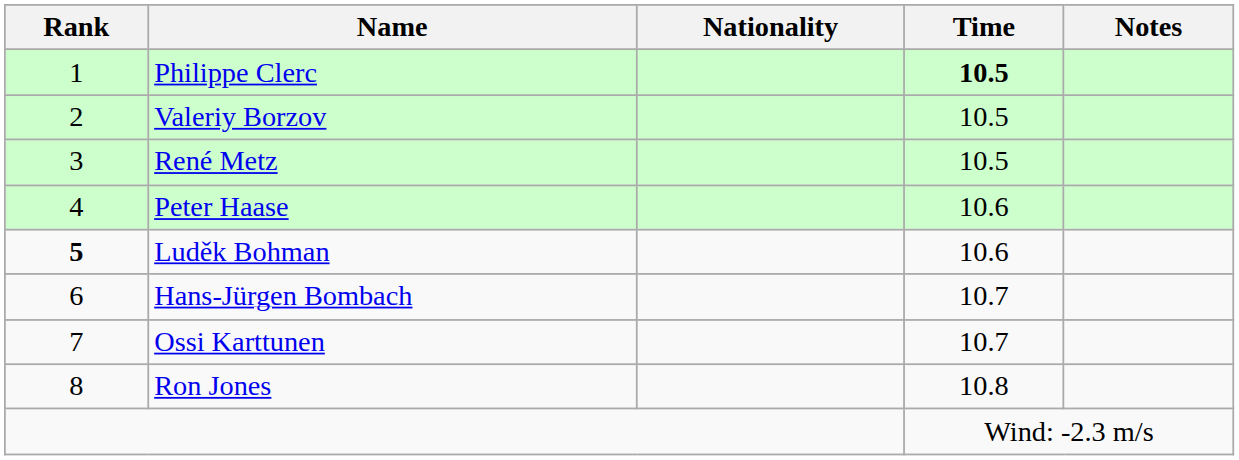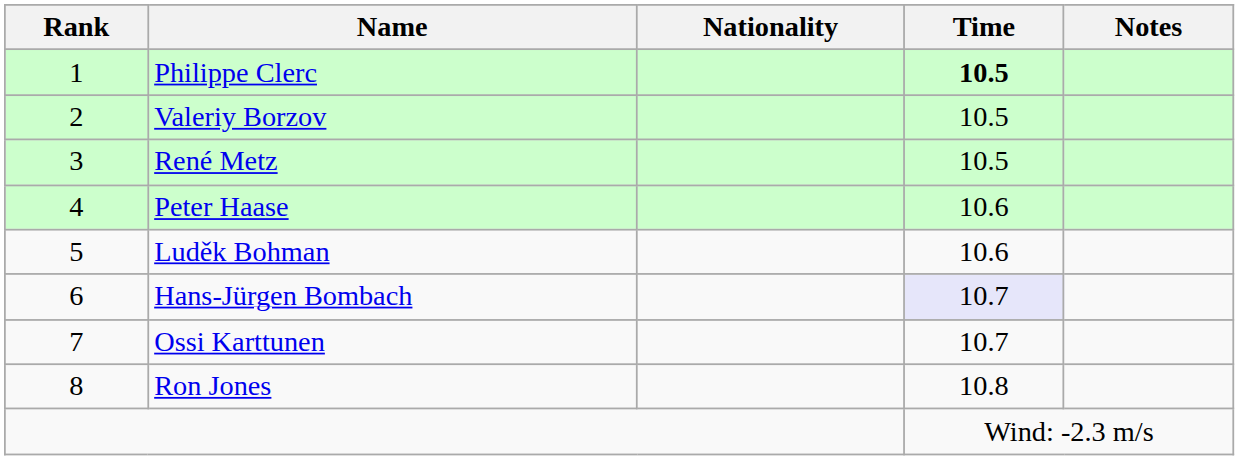Luděk Bohman | Rank: bold -> normal
Hans-Jürgen Bombach | Time: no background -> lavender background
